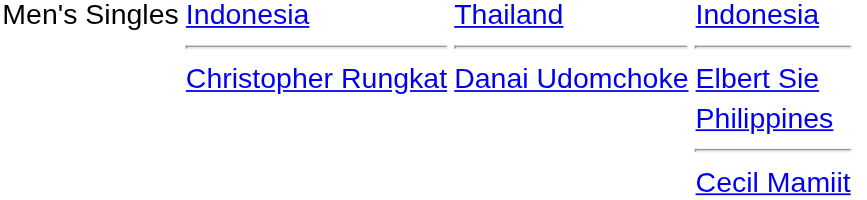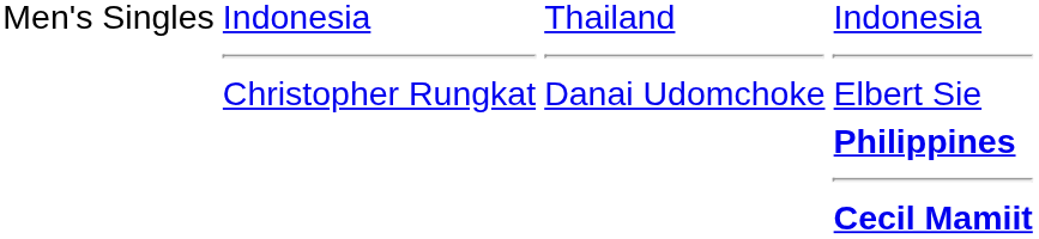row 2 | column 4: normal -> bold
